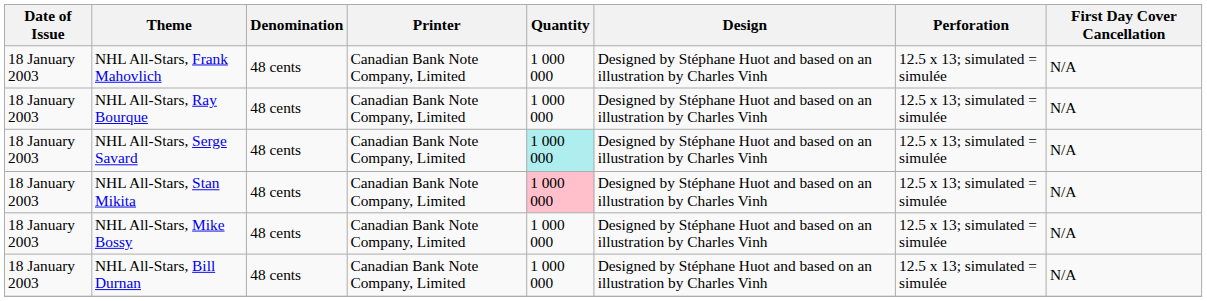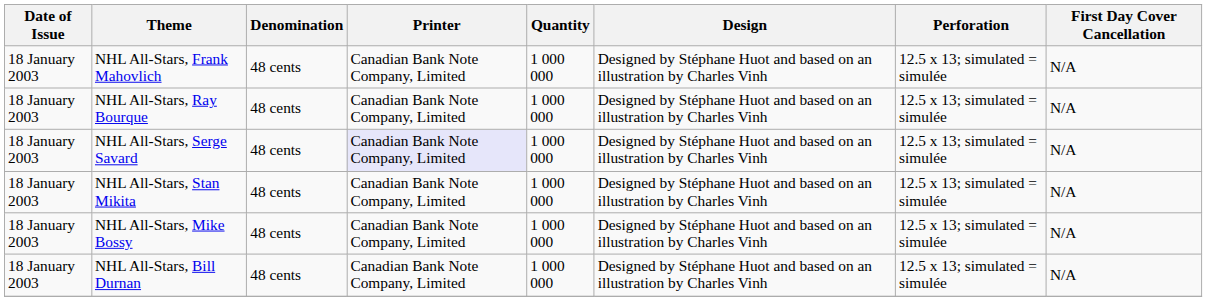row 4 | Printer: no background -> lavender background
row 4 | Quantity: paleturquoise background -> no background
row 5 | Quantity: pink background -> no background
